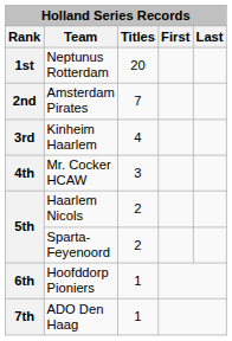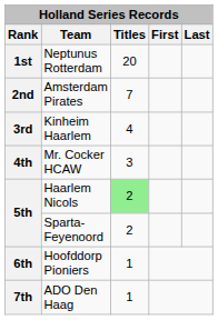Haarlem Nicols | Titles: no background -> lightgreen background
